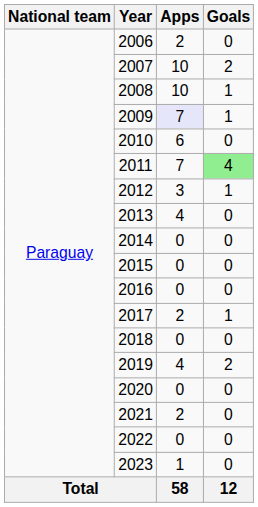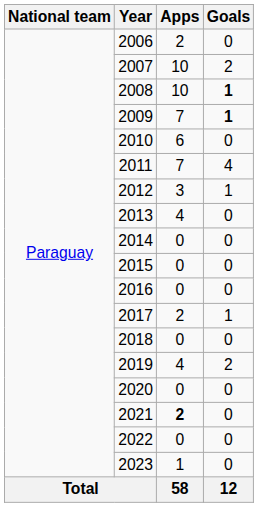2008 | Goals: normal -> bold
2009 | Apps: lavender background -> no background
2009 | Goals: normal -> bold
2011 | Goals: lightgreen background -> no background
2021 | Apps: normal -> bold
